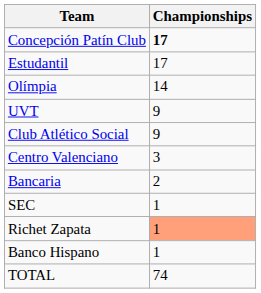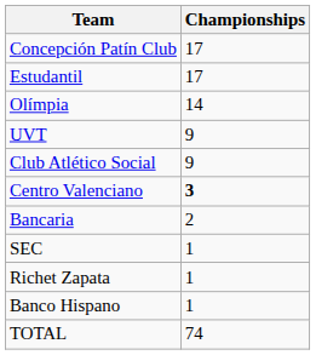Concepción Patín Club | Championships: bold -> normal
Centro Valenciano | Championships: normal -> bold
Richet Zapata | Championships: lightsalmon background -> no background
